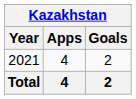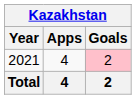2021 | Goals: no background -> pink background
